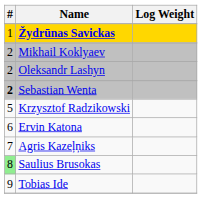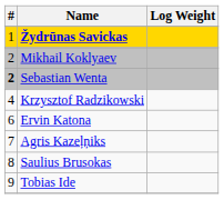- row: 2 | Oleksandr Lashyn
Krzysztof Radzikowski | #: 5 -> 4
Saulius Brusokas | #: lightgreen background -> no background
